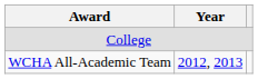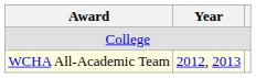WCHA All-Academic Team | Award: no background -> lightyellow background
WCHA All-Academic Team | Year: no background -> lightyellow background
